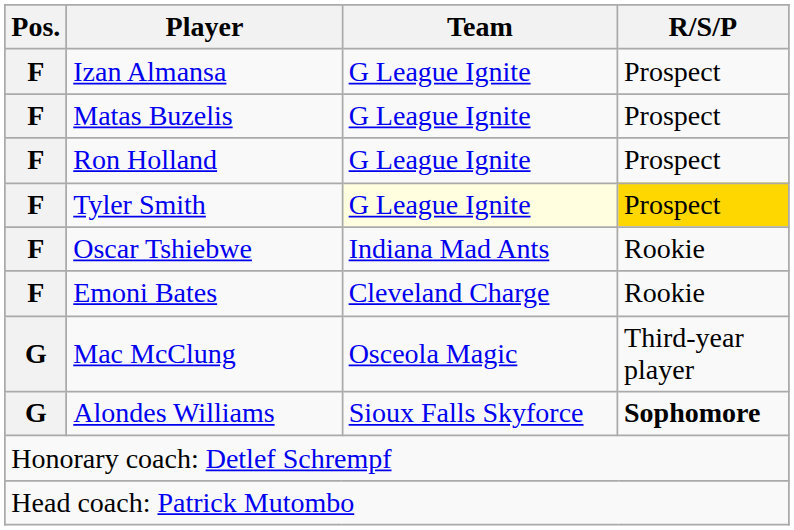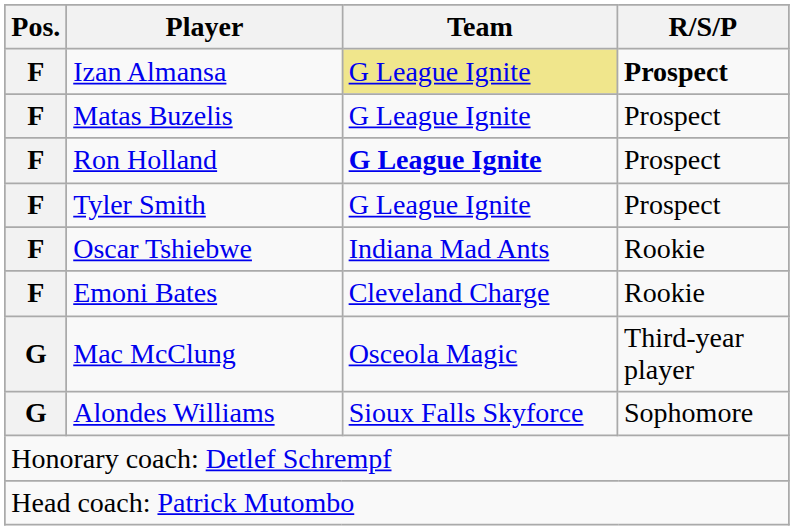Izan Almansa | Team: no background -> khaki background
Izan Almansa | R/S/P: normal -> bold
Ron Holland | Team: normal -> bold
Tyler Smith | Team: lightyellow background -> no background
Tyler Smith | R/S/P: gold background -> no background
Alondes Williams | R/S/P: bold -> normal
